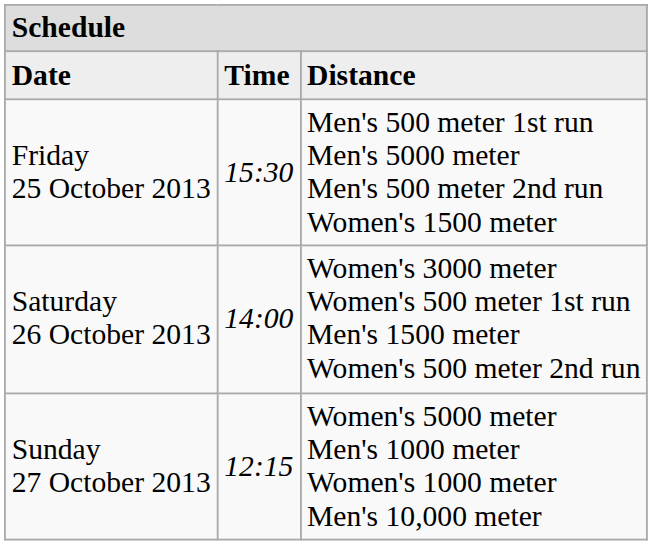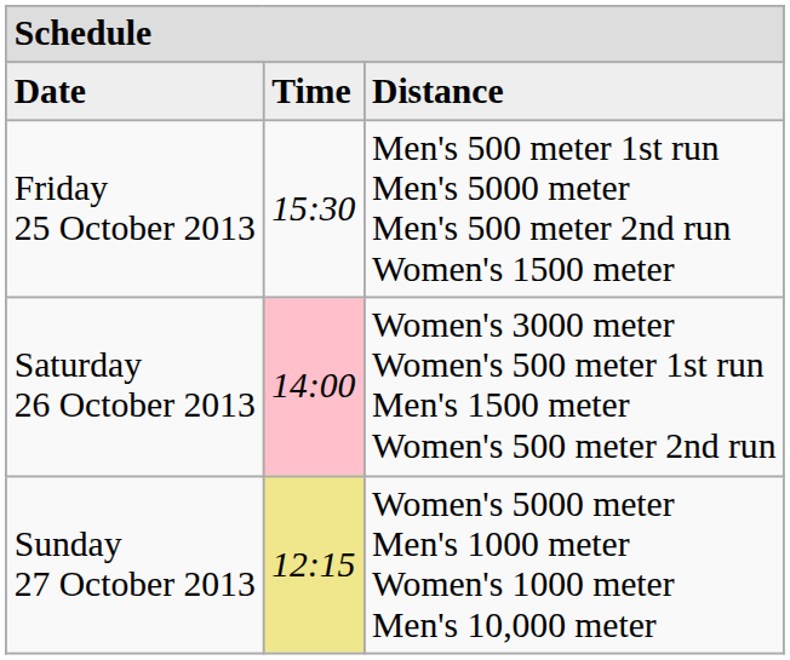Saturday 26 October 2013 | column 2: no background -> pink background
Sunday 27 October 2013 | column 2: no background -> khaki background
